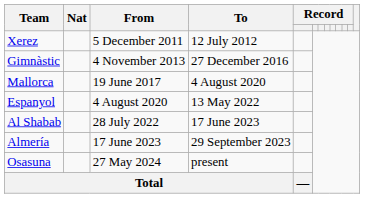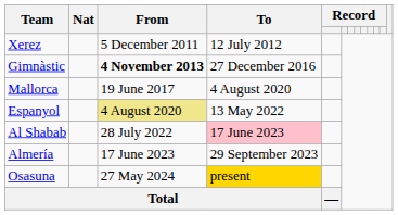Gimnàstic | From: normal -> bold
Espanyol | From: no background -> khaki background
Al Shabab | To: no background -> pink background
Osasuna | To: no background -> gold background
